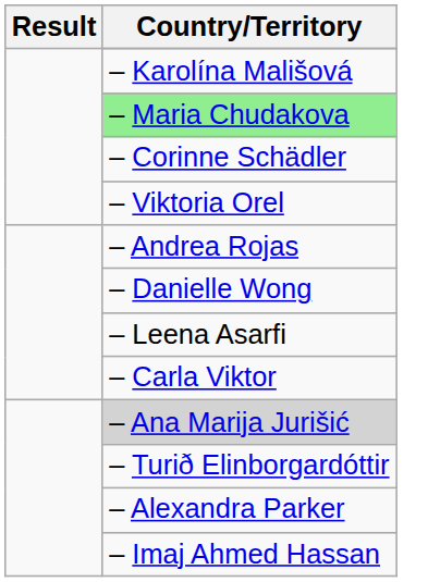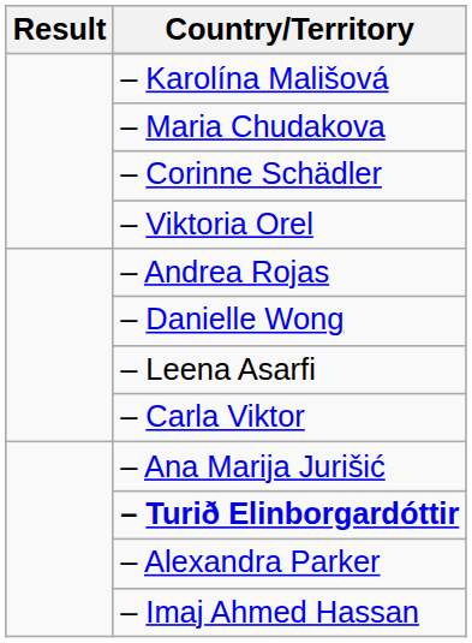– Maria Chudakova | Country/Territory: lightgreen background -> no background
– Ana Marija Jurišić | Country/Territory: lightgrey background -> no background
– Turið Elinborgardóttir | Country/Territory: normal -> bold
